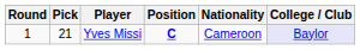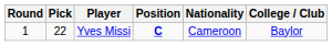Yves Missi | Pick: 21 -> 22
Yves Missi | College / Club: lavender background -> no background
